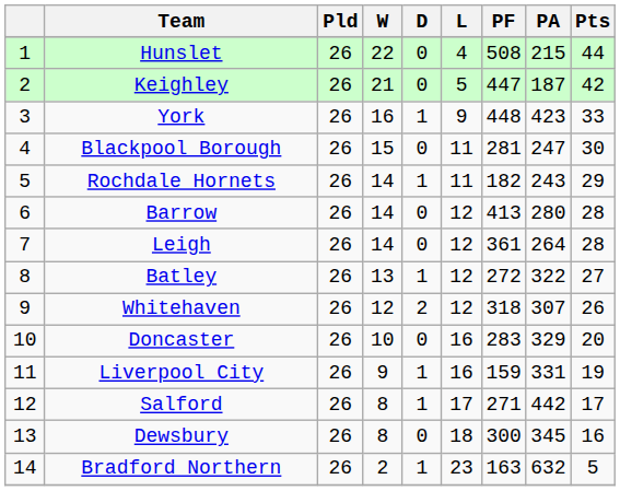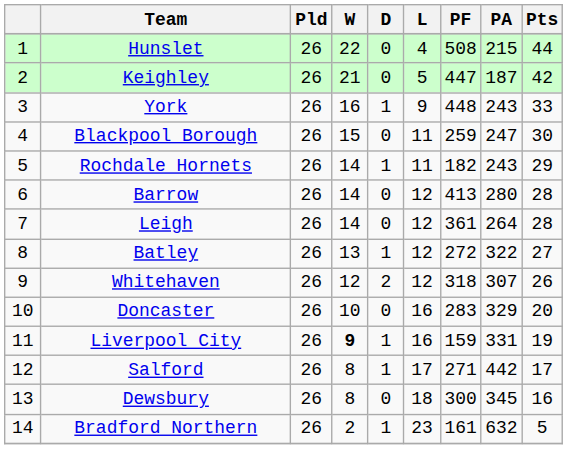York | PA: 423 -> 243
Blackpool Borough | PF: 281 -> 259
Liverpool City | W: normal -> bold
Bradford Northern | PF: 163 -> 161
